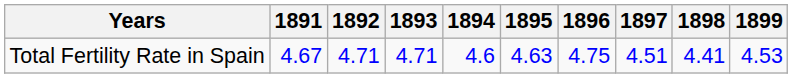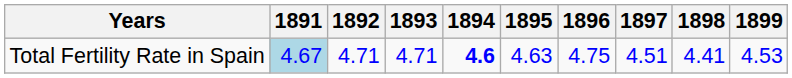row 2 | 1891: no background -> lightblue background
row 2 | 1894: normal -> bold
